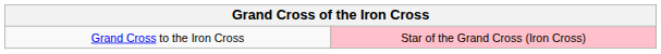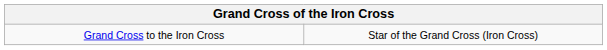Grand Cross to the Iron Cross | column 2: pink background -> no background
